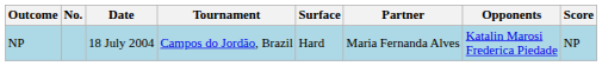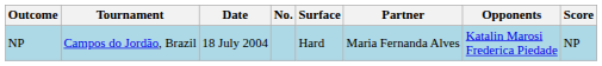columns swapped: No. <-> Tournament
